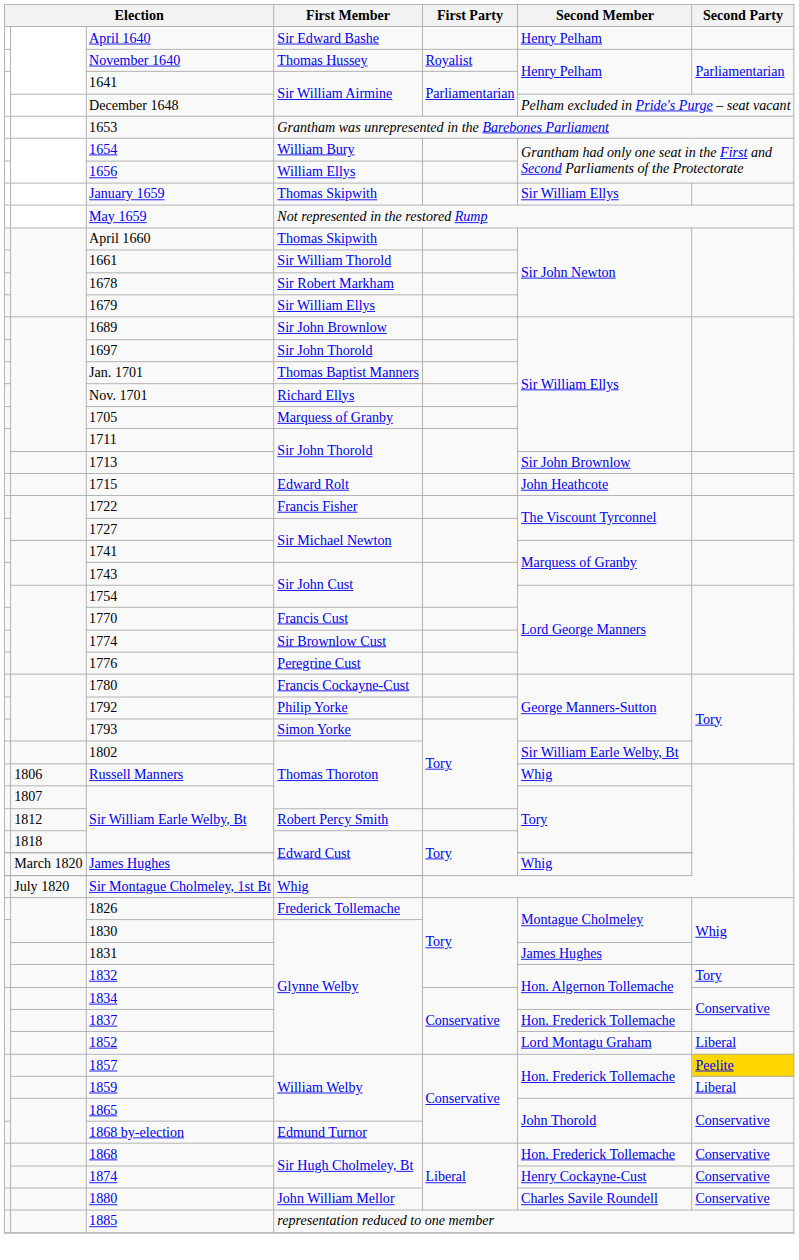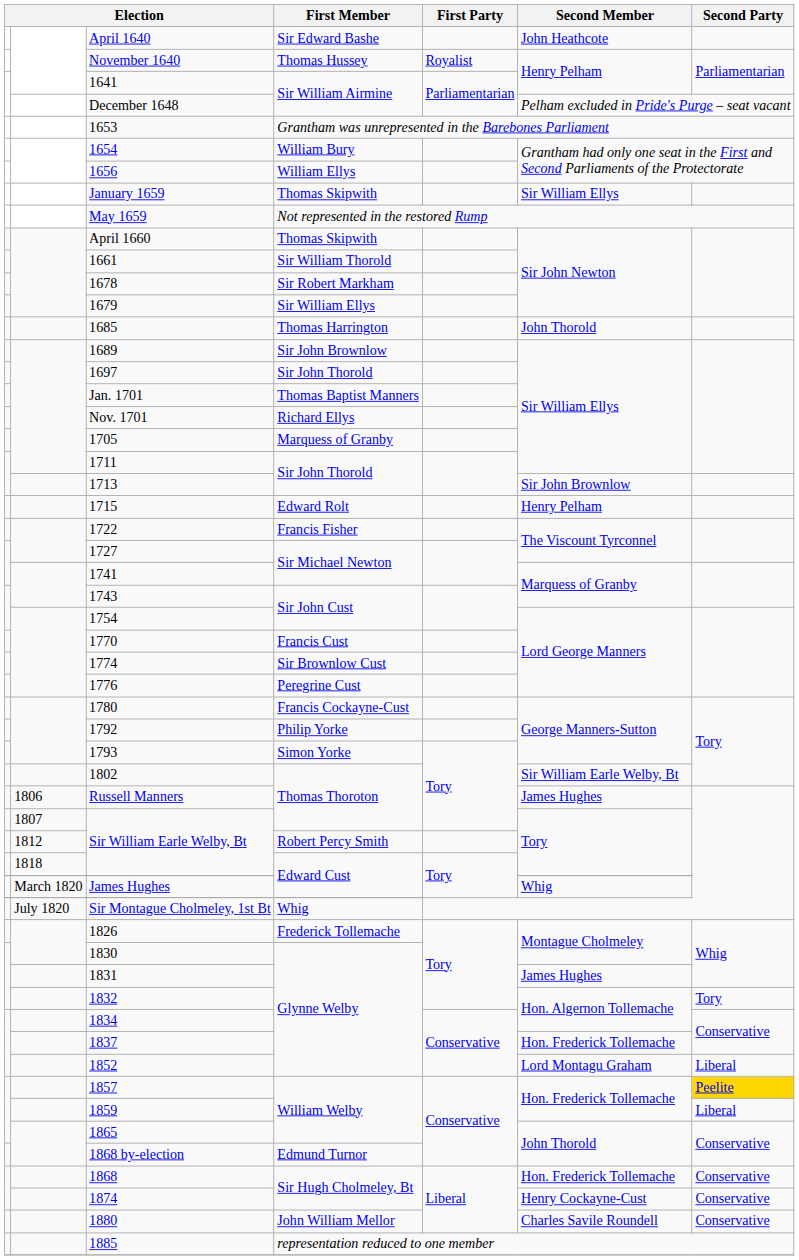April 1640 | Second Member: Henry Pelham -> John Heathcote
+ row: 1685 | Thomas Harrington | John Thorold
1715 | Second Member: John Heathcote -> Henry Pelham
Russell Manners | Second Member: Whig -> James Hughes
